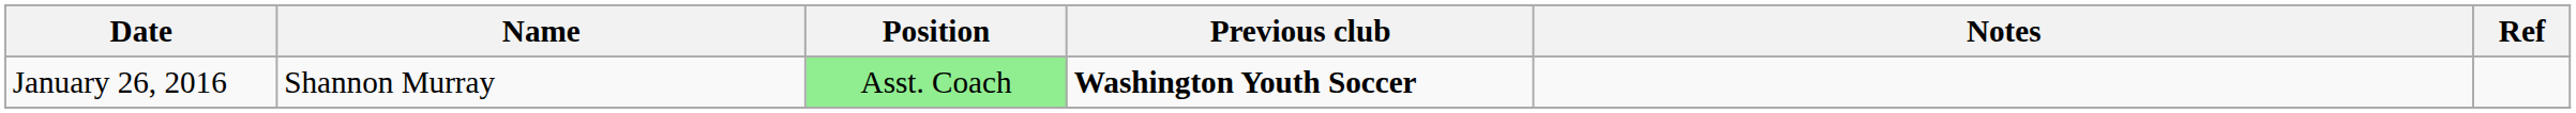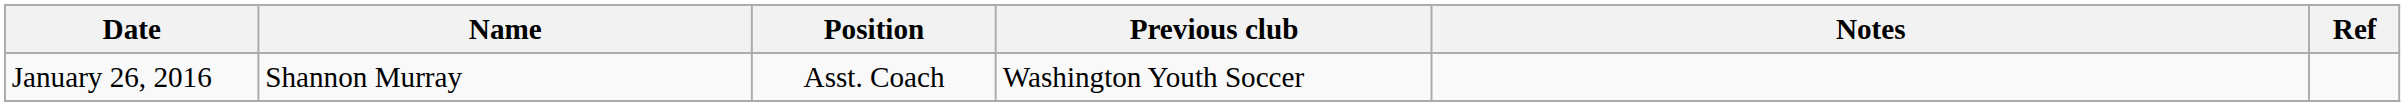January 26, 2016 | Position: lightgreen background -> no background
January 26, 2016 | Previous club: bold -> normal
